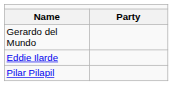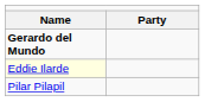Gerardo del Mundo | column 1: normal -> bold
Eddie Ilarde | column 1: no background -> lightyellow background
